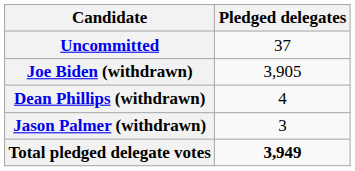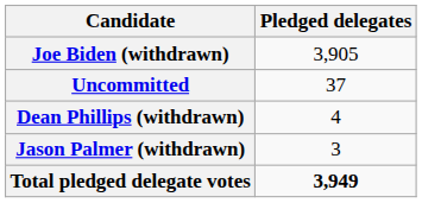rows swapped: Joe Biden (withdrawn) <-> Uncommitted
